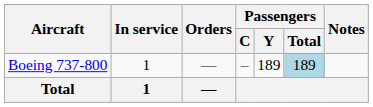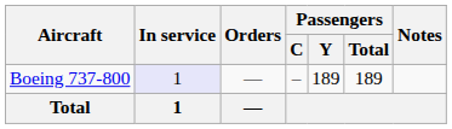Boeing 737-800 | In service: no background -> lavender background
Boeing 737-800 | Passengers / Total: lightblue background -> no background
